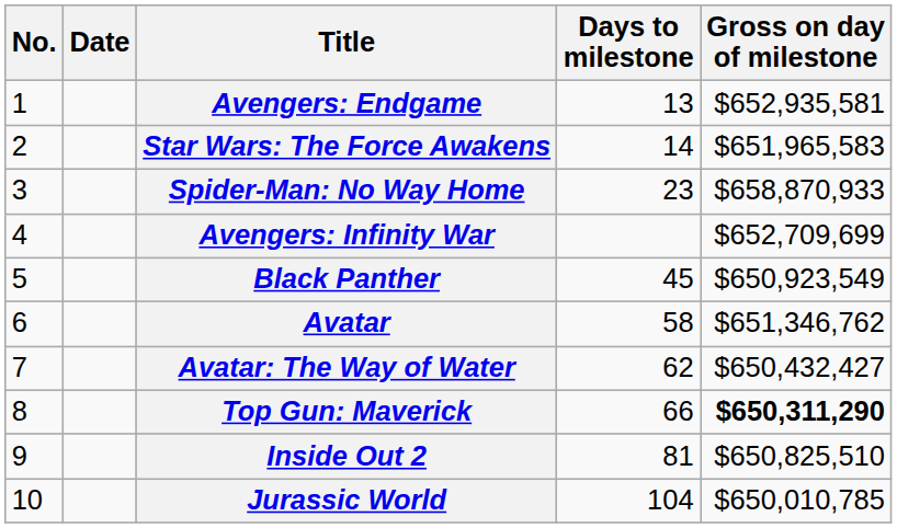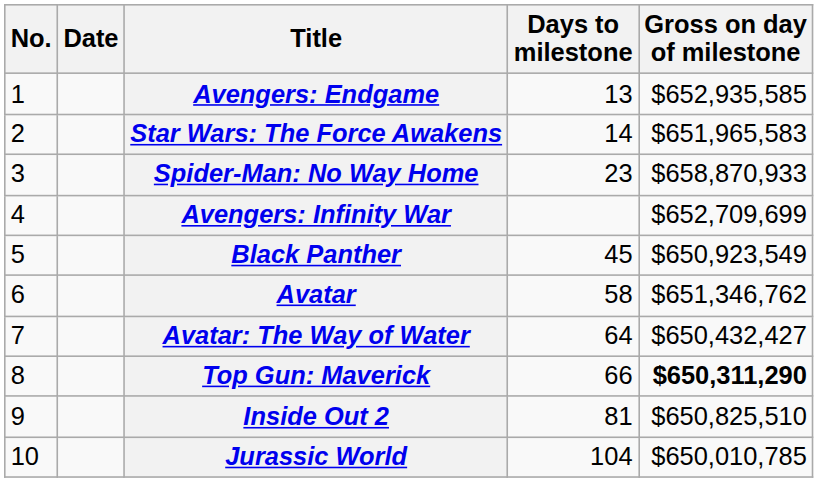Avengers: Endgame | Gross on day of milestone: $652,935,581 -> $652,935,585
Avatar: The Way of Water | Days to milestone: 62 -> 64
